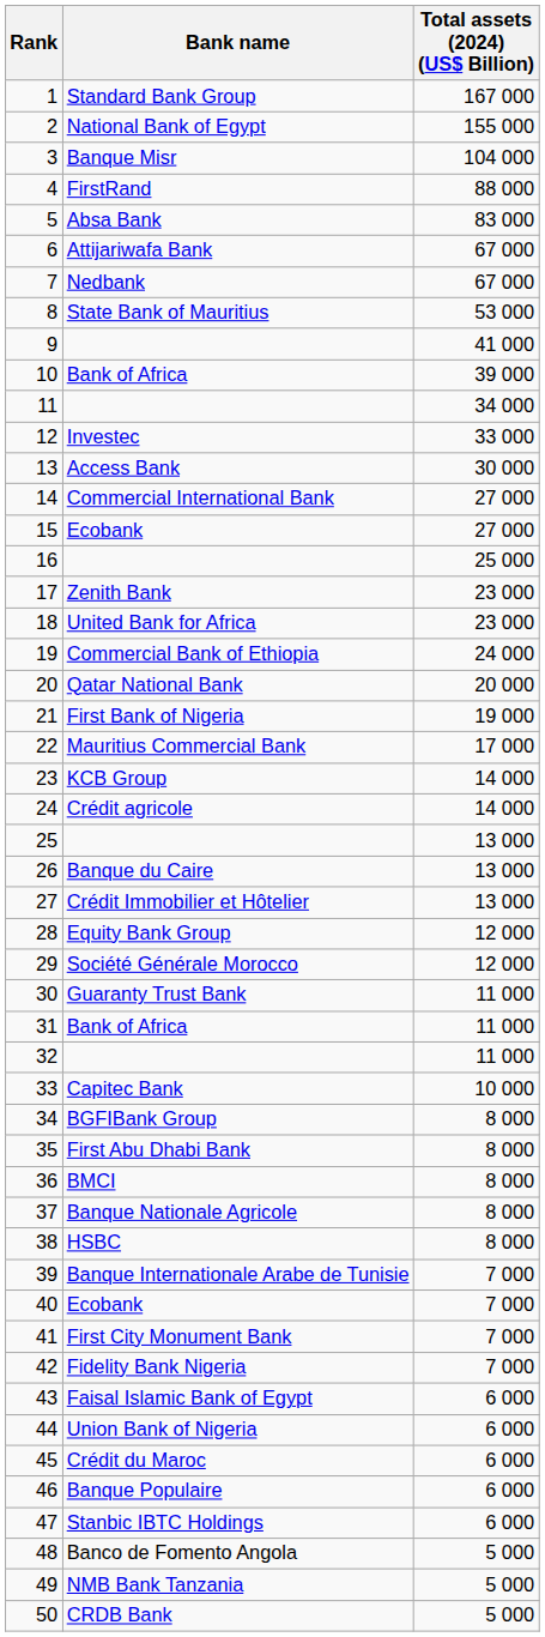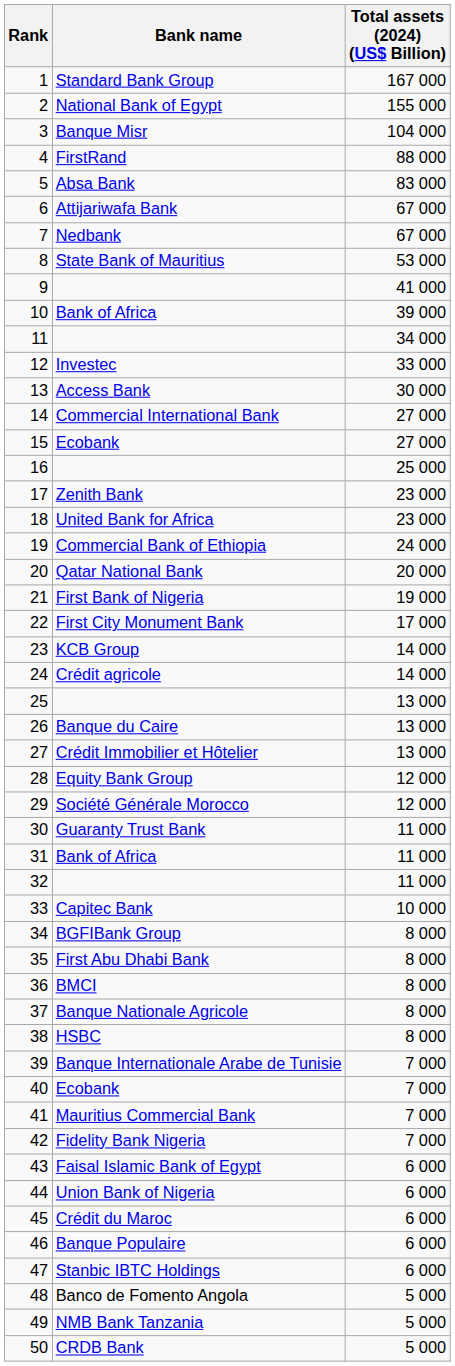22 | Bank name: Mauritius Commercial Bank -> First City Monument Bank
41 | Bank name: First City Monument Bank -> Mauritius Commercial Bank
